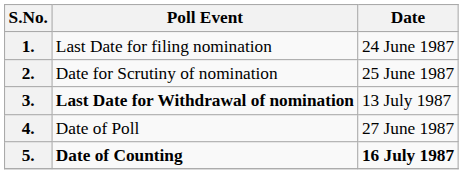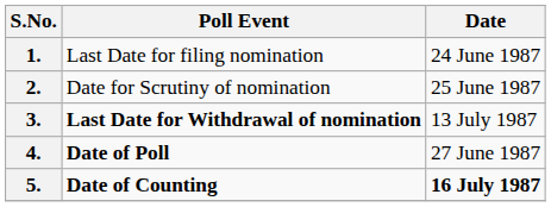4. | Poll Event: normal -> bold
